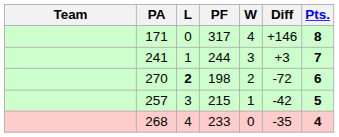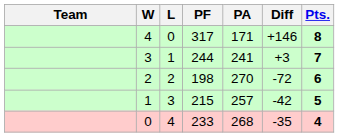columns swapped: W <-> PA
row 4 | L: bold -> normal
